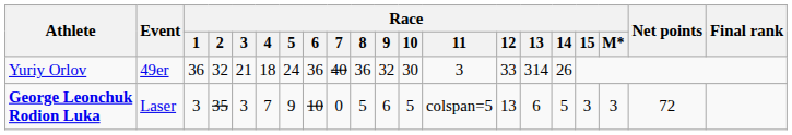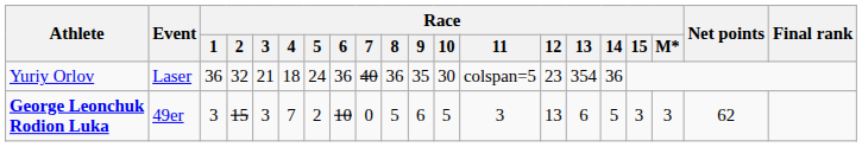Yuriy Orlov | Event: 49er -> Laser
Yuriy Orlov | Race / 9: 32 -> 35
Yuriy Orlov | Race / 11: 3 -> colspan=5
Yuriy Orlov | Race / 12: 33 -> 23
Yuriy Orlov | Race / 13: 314 -> 354
Yuriy Orlov | Race / 14: 26 -> 36
George Leonchuk Rodion Luka | Event: Laser -> 49er
George Leonchuk Rodion Luka | Race / 2: 35 -> 15
George Leonchuk Rodion Luka | Race / 5: 9 -> 2
George Leonchuk Rodion Luka | Race / 11: colspan=5 -> 3
George Leonchuk Rodion Luka | Net points: 72 -> 62
